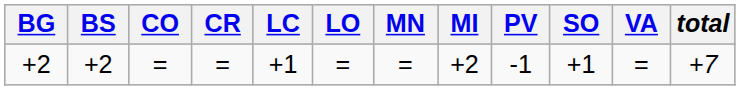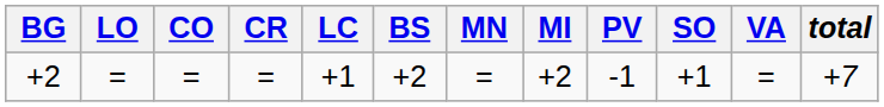columns swapped: BS <-> LO
